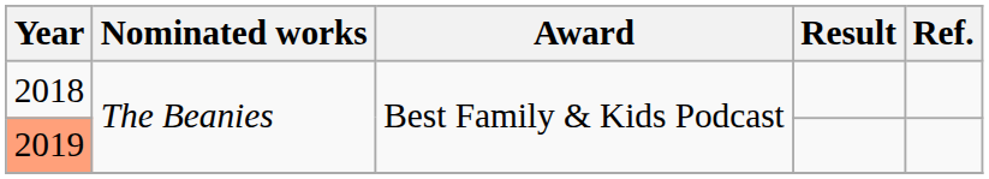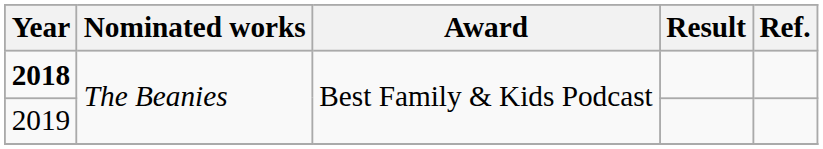2018 | Year: normal -> bold
2019 | Year: lightsalmon background -> no background
